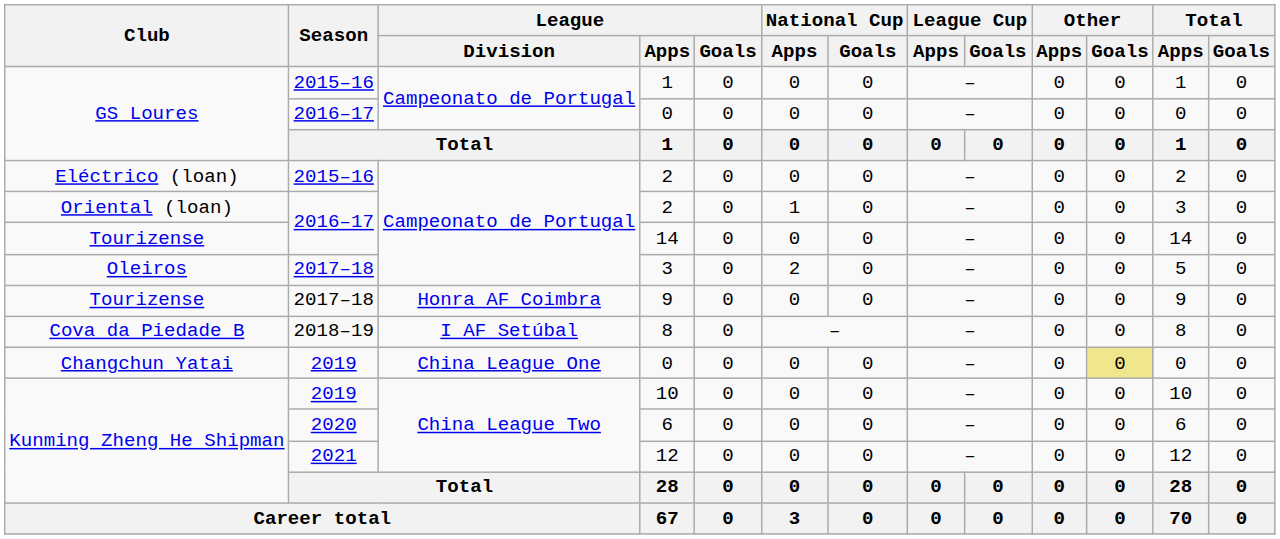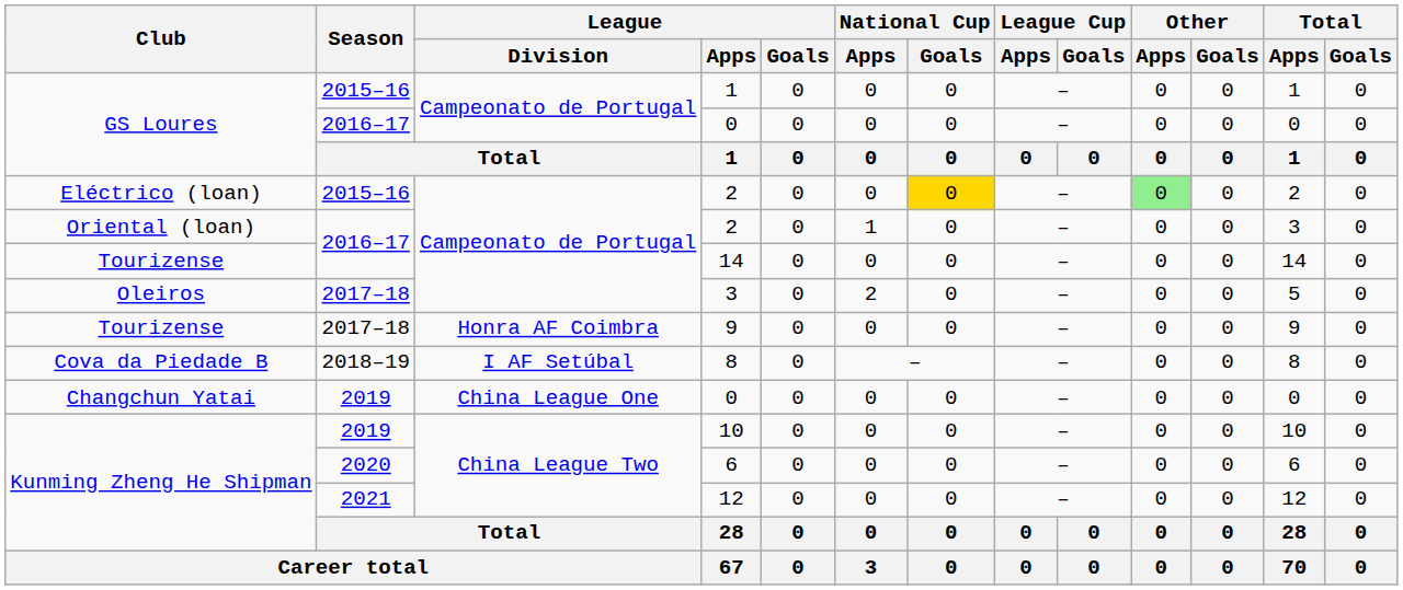Eléctrico (loan) / 2 | National Cup / Goals: no background -> gold background
Eléctrico (loan) / 2 | Other / Apps: no background -> lightgreen background
Changchun Yatai / 0 | Other / Goals: khaki background -> no background
